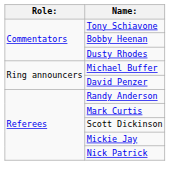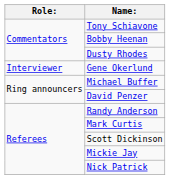+ row: Interviewer | Gene Okerlund
